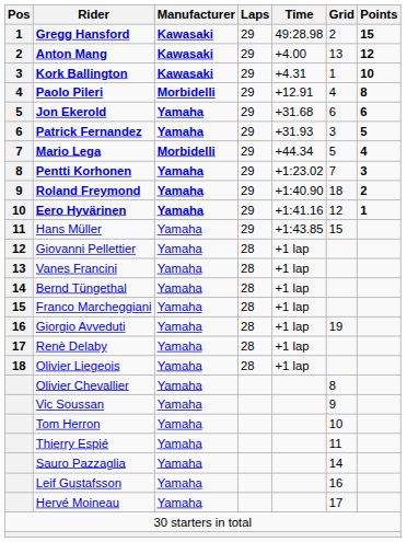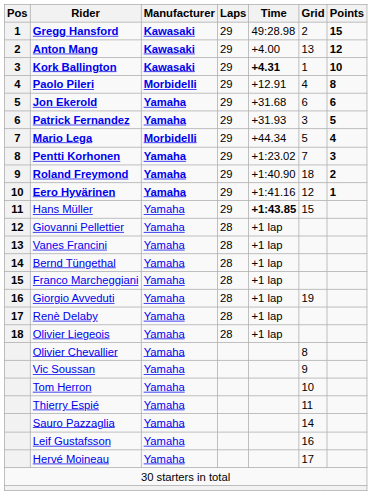Kork Ballington | Time: normal -> bold
Hans Müller | Time: normal -> bold
